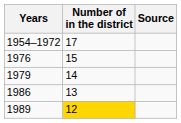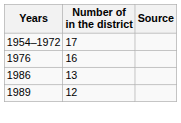1976 | Number of in the district: 15 -> 16
- row: 1979 | 14
1989 | Number of in the district: gold background -> no background
